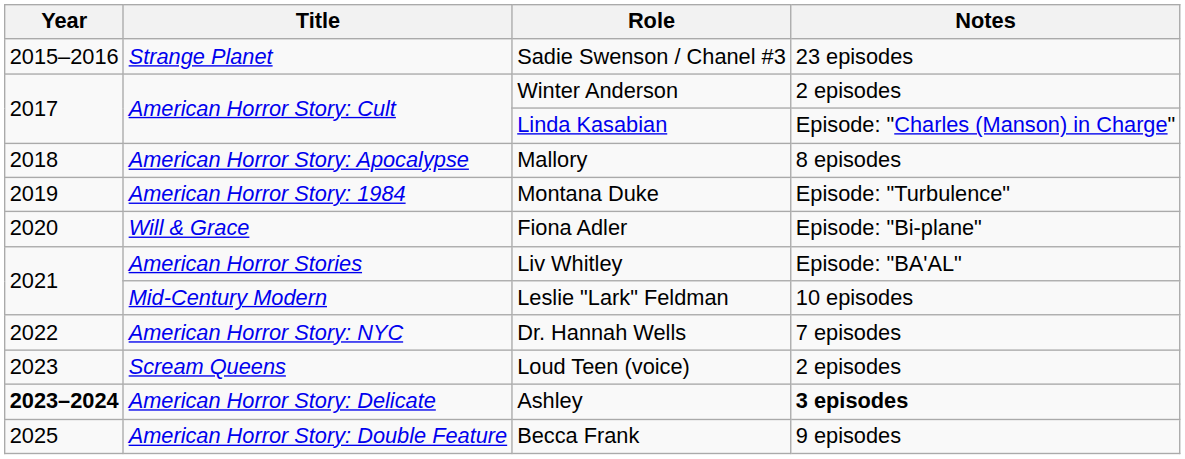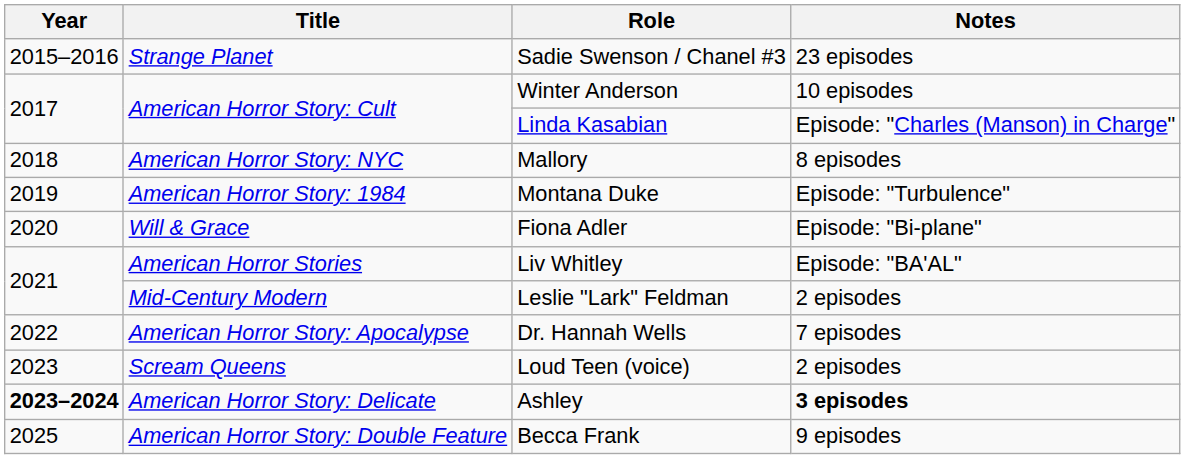Winter Anderson | Notes: 2 episodes -> 10 episodes
Mallory | Title: American Horror Story: Apocalypse -> American Horror Story: NYC
Leslie "Lark" Feldman | Notes: 10 episodes -> 2 episodes
Dr. Hannah Wells | Title: American Horror Story: NYC -> American Horror Story: Apocalypse
